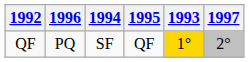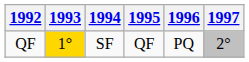columns swapped: 1993 <-> 1996
